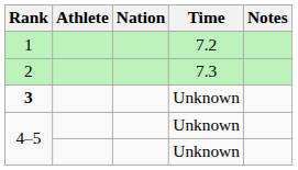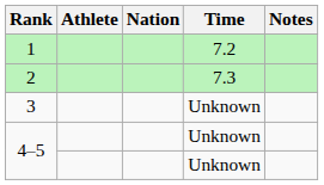3 | Rank: bold -> normal
